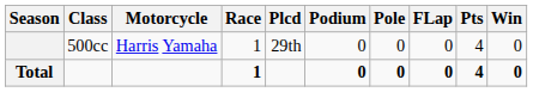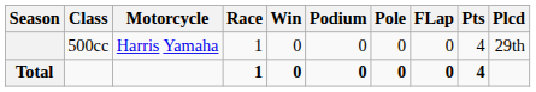columns swapped: Win <-> Plcd
